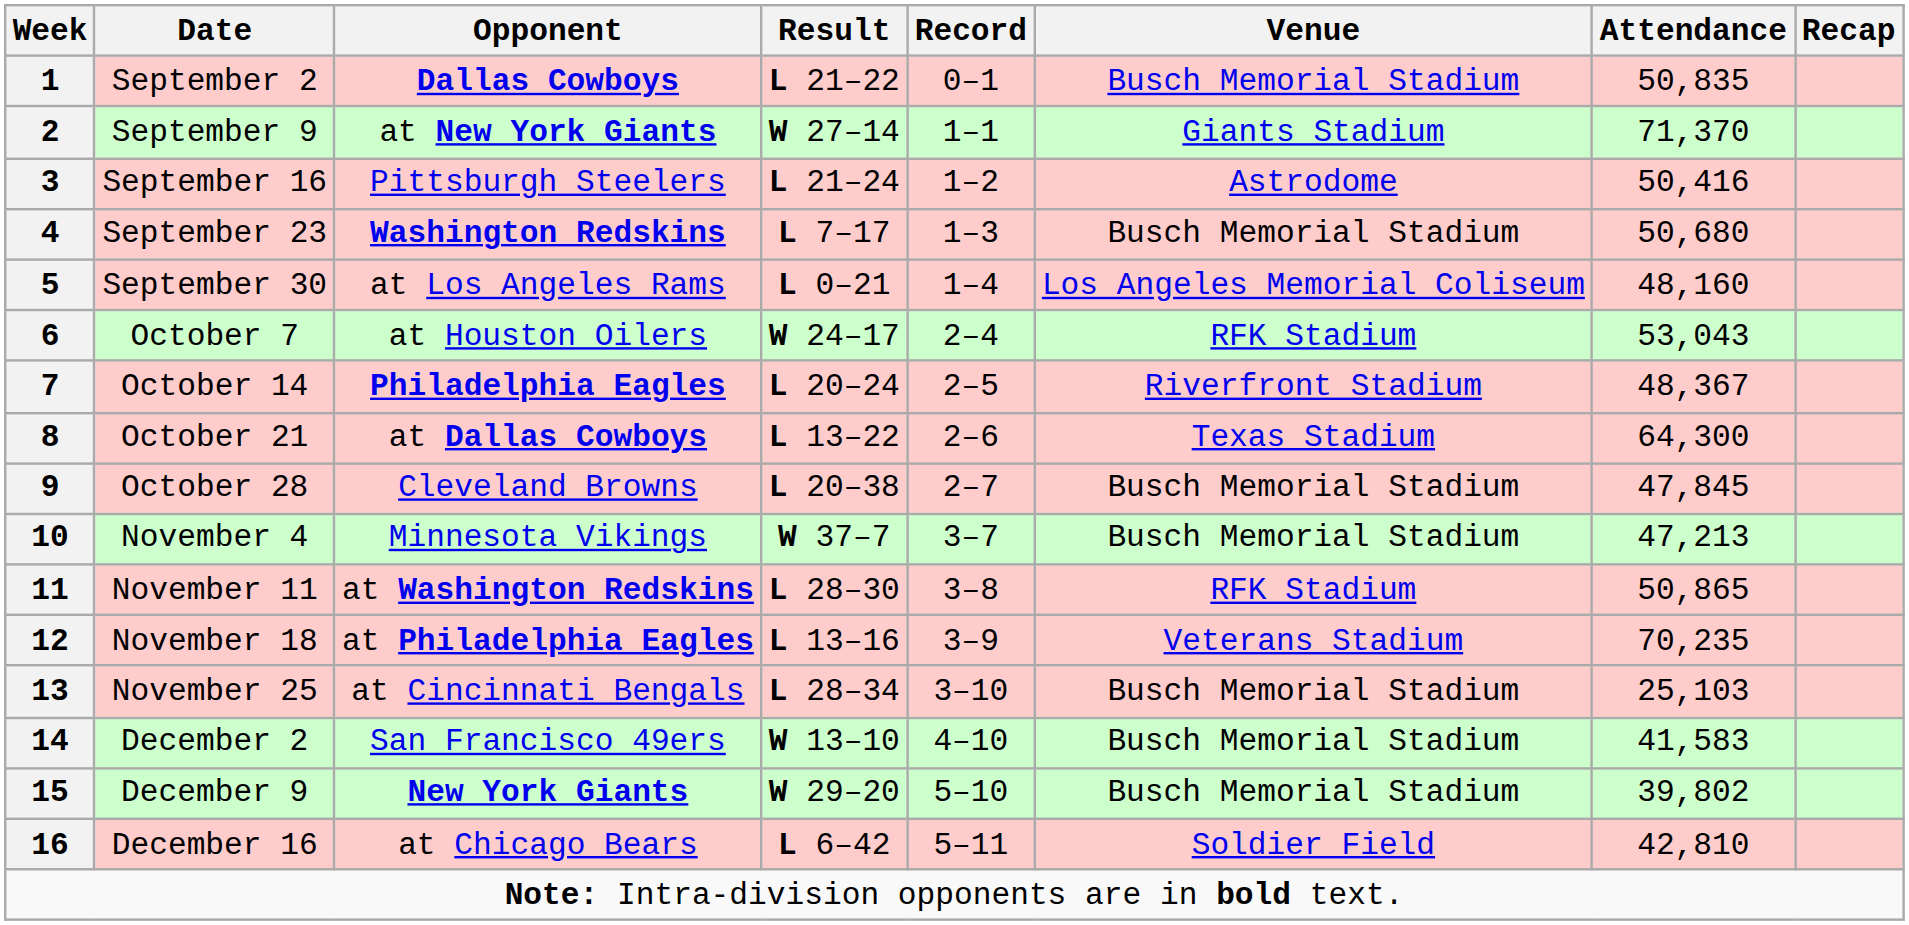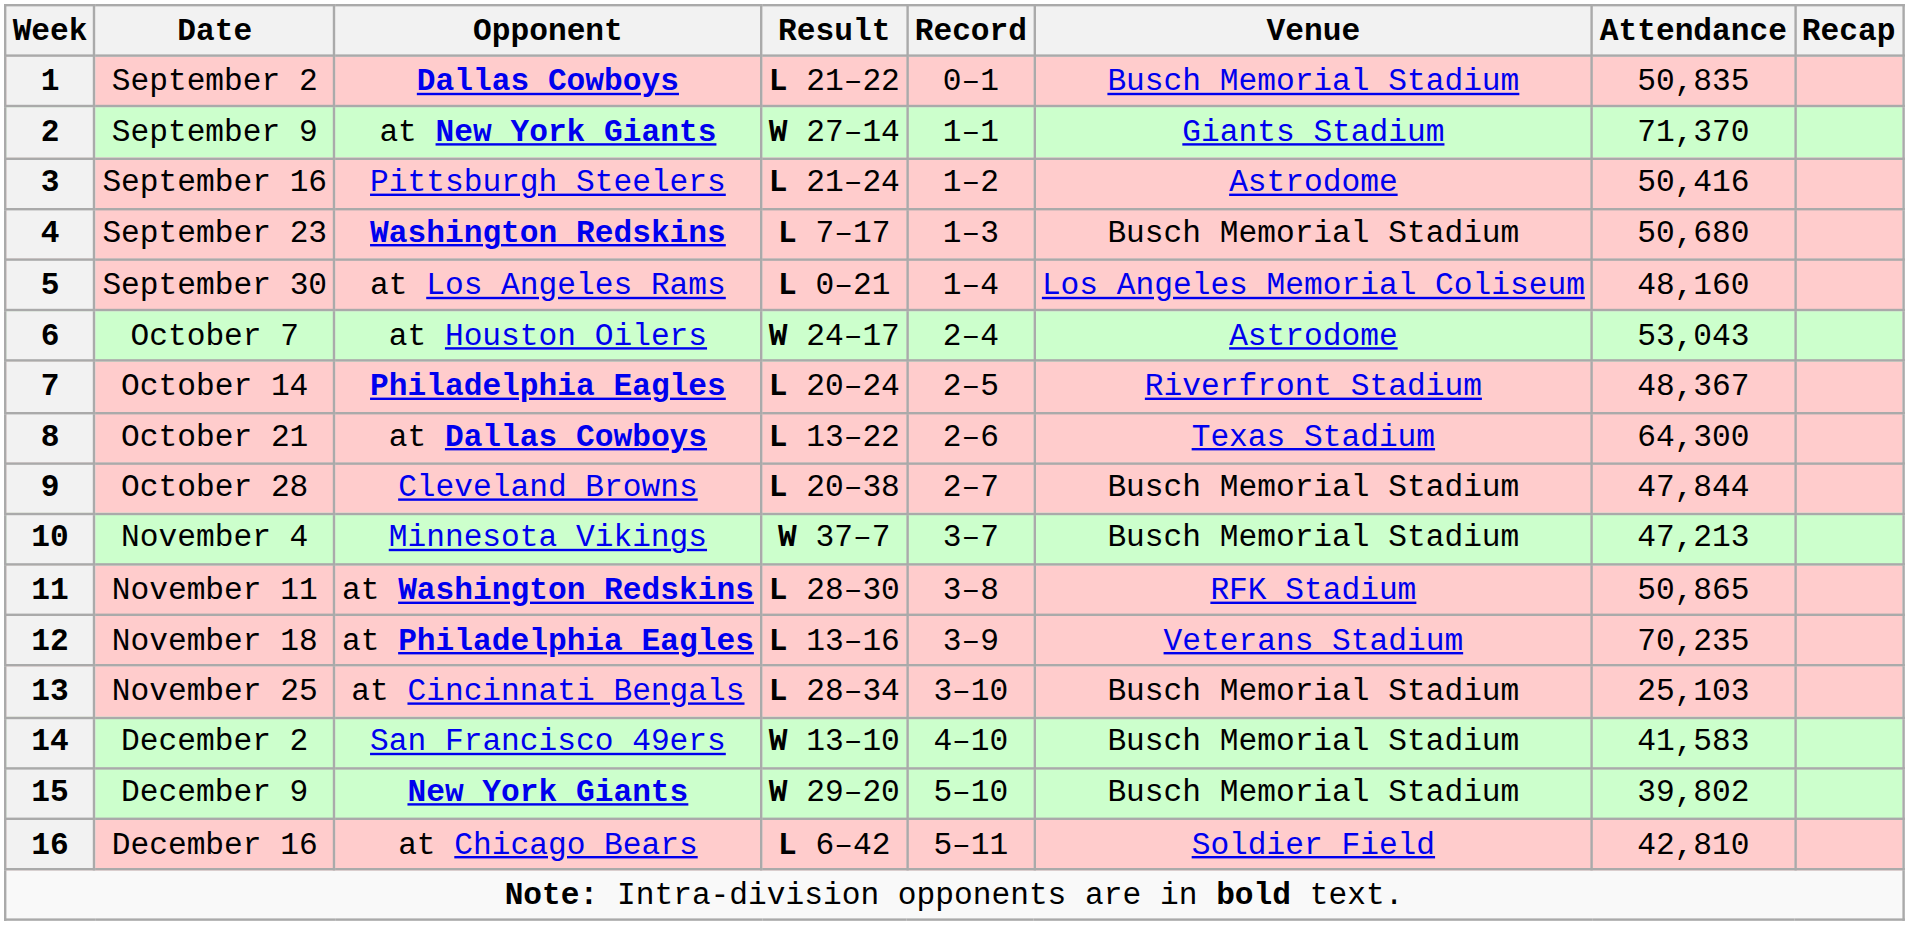6 | Venue: RFK Stadium -> Astrodome
9 | Attendance: 47,845 -> 47,844
